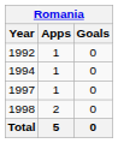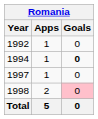1994 | Goals: normal -> bold
1998 | Goals: no background -> pink background
